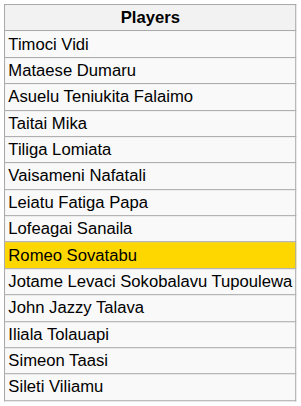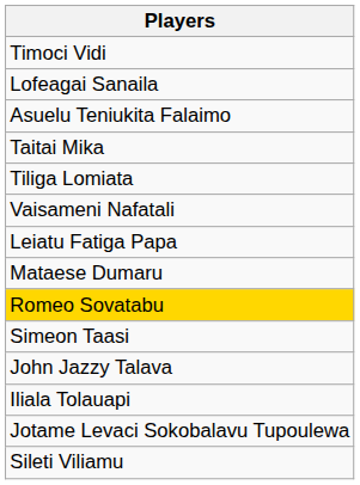row 3 | column 1: Mataese Dumaru -> Lofeagai Sanaila
row 9 | column 1: Lofeagai Sanaila -> Mataese Dumaru
row 11 | column 1: Jotame Levaci Sokobalavu Tupoulewa -> Simeon Taasi
row 14 | column 1: Simeon Taasi -> Jotame Levaci Sokobalavu Tupoulewa
